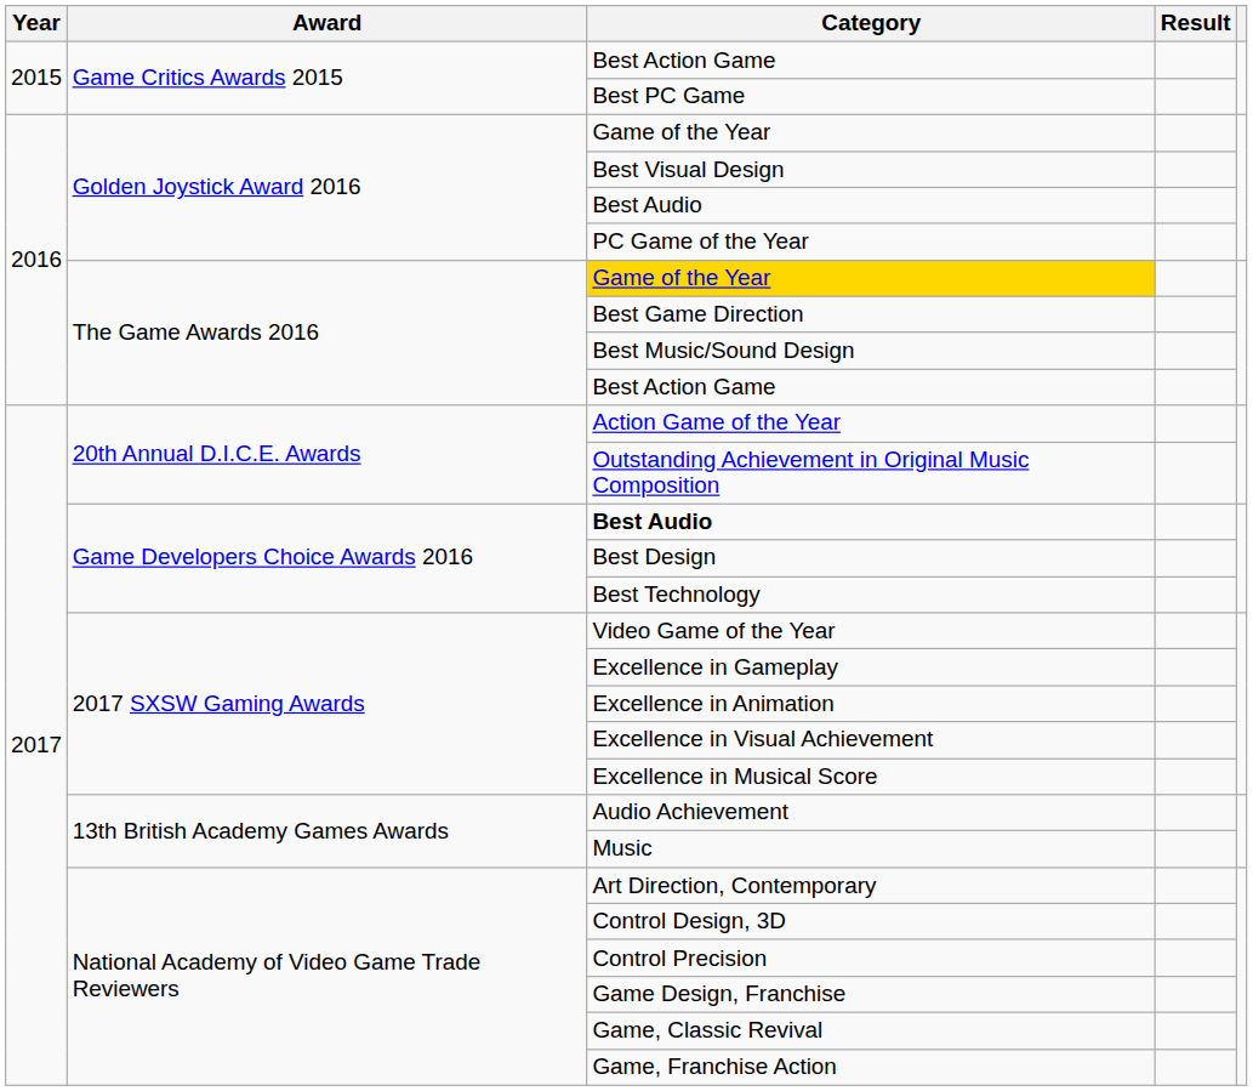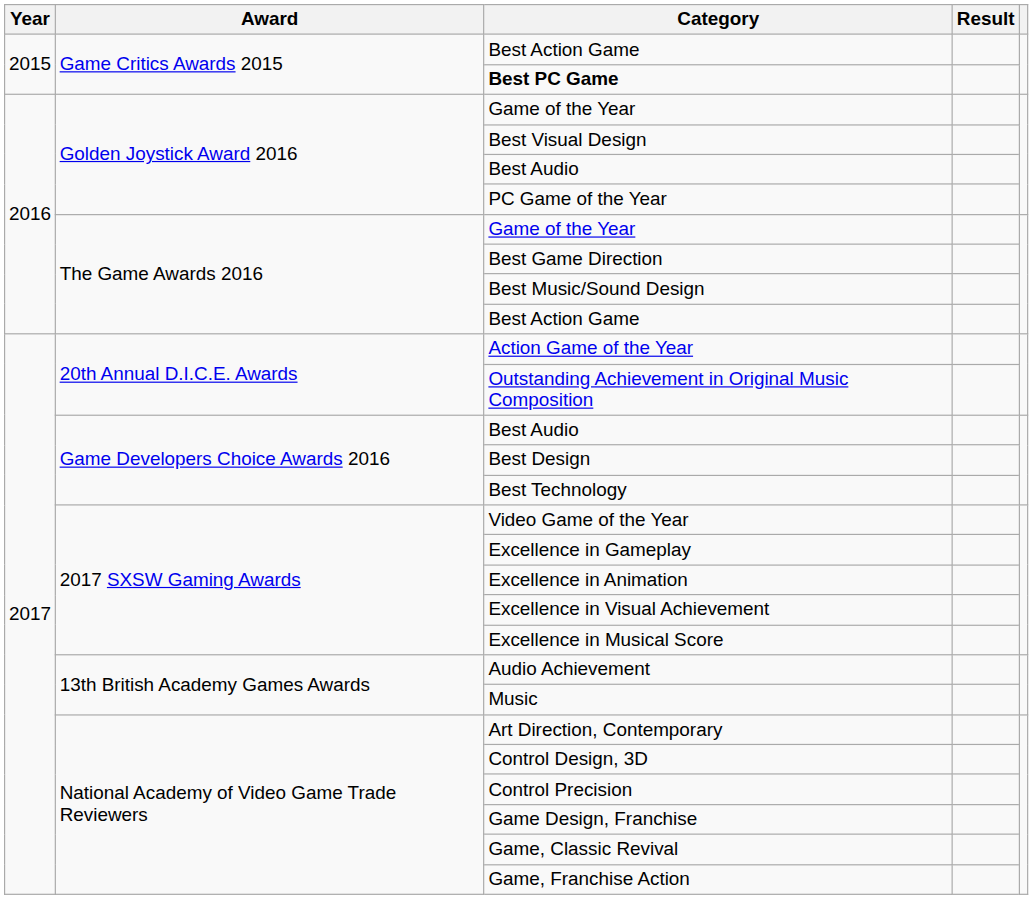Best PC Game | Category: normal -> bold
The Game Awards 2016 / Game of the Year | Category: gold background -> no background
Game Developers Choice Awards 2016 / Best Audio | Category: bold -> normal
